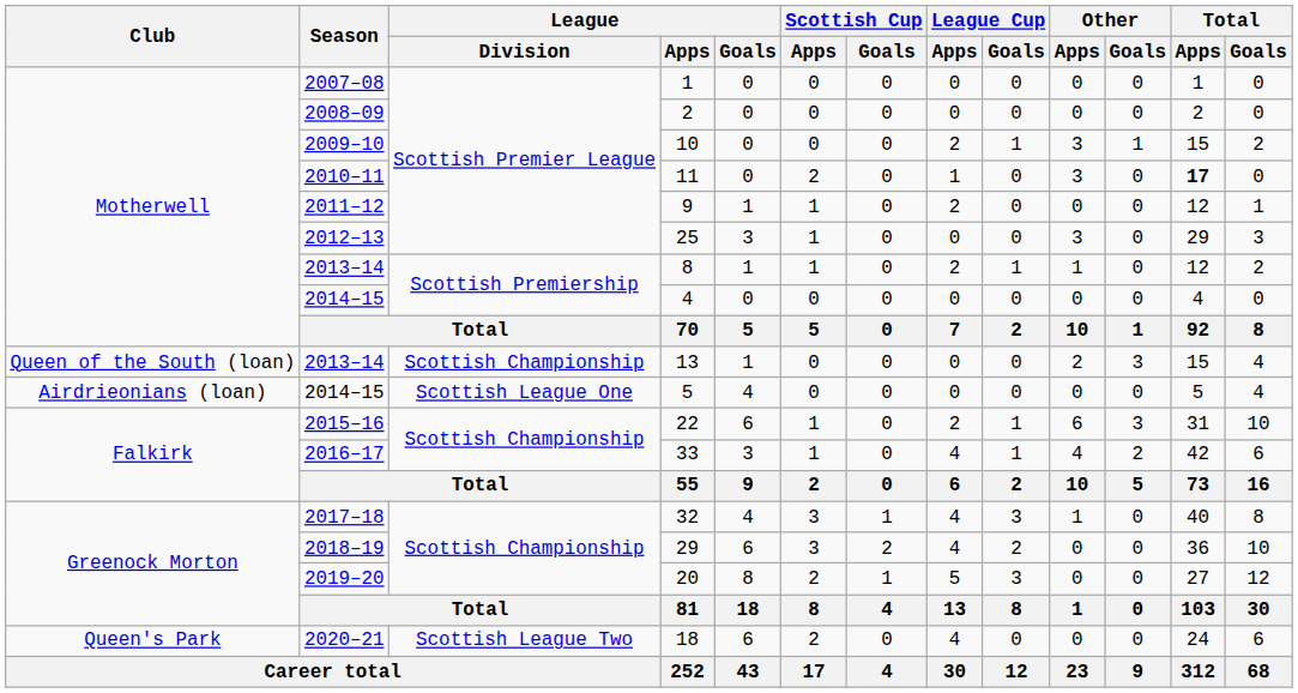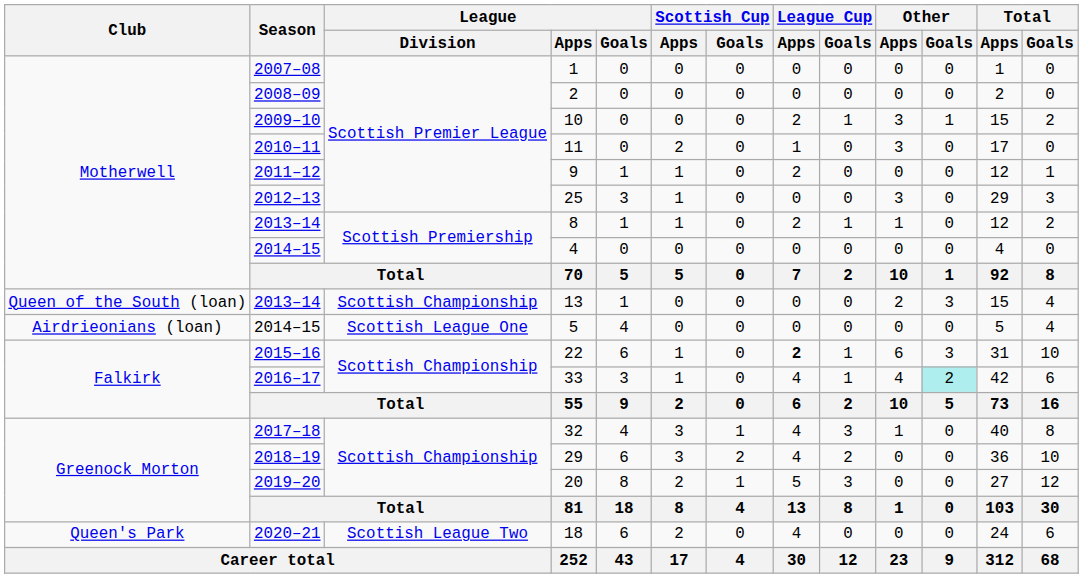11 | Total / Apps: bold -> normal
22 | League Cup / Apps: normal -> bold
33 | Other / Goals: no background -> paleturquoise background
